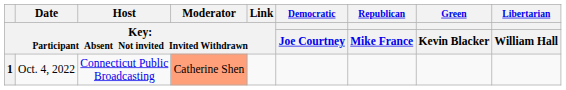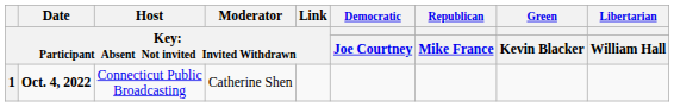1 | column 2: normal -> bold
1 | column 4: lightsalmon background -> no background
